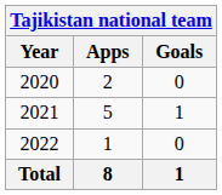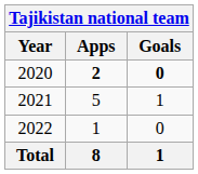2020 | Apps: normal -> bold
2020 | Goals: normal -> bold
